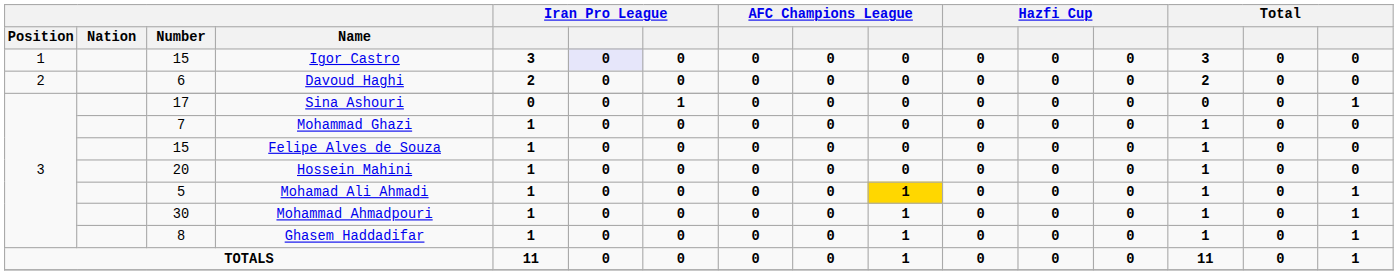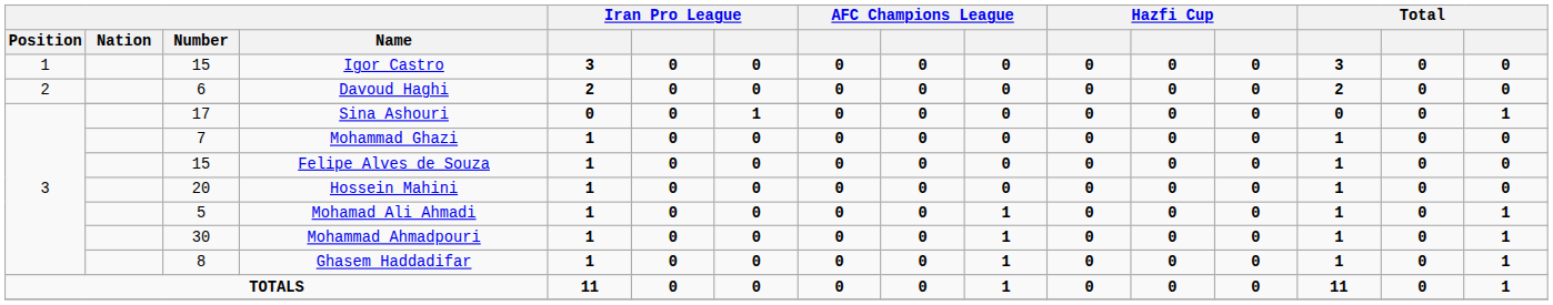Igor Castro | column 6: lavender background -> no background
Mohamad Ali Ahmadi | column 10: gold background -> no background
